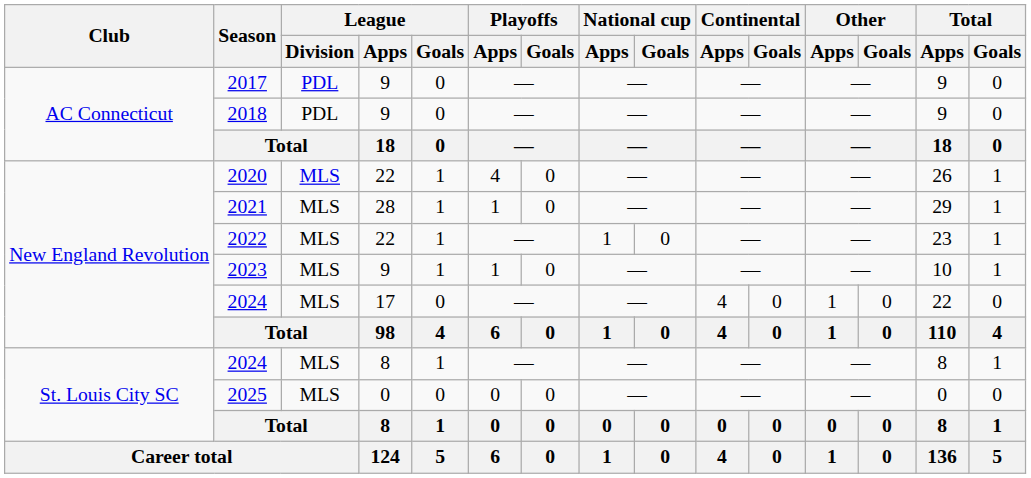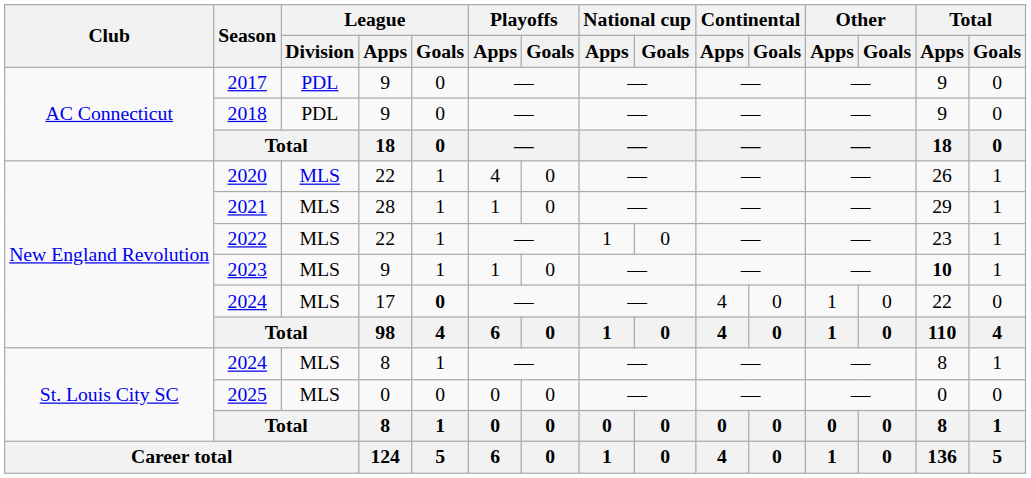2023 | Total / Apps: normal -> bold
2024 / 17 | League / Goals: normal -> bold
